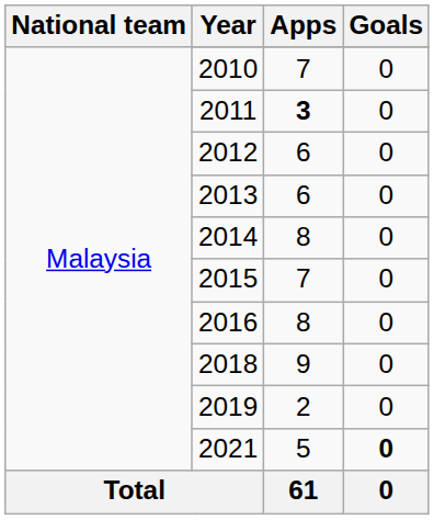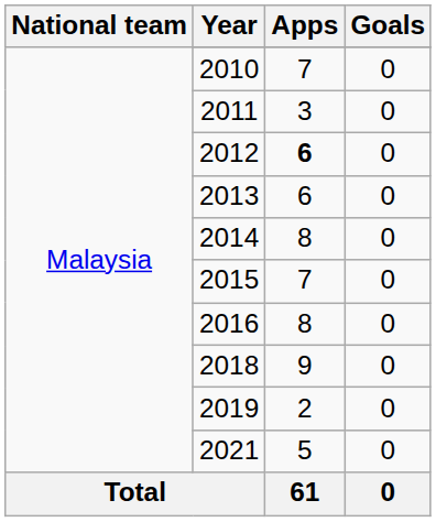2011 | Apps: bold -> normal
2012 | Apps: normal -> bold
2021 | Goals: bold -> normal
